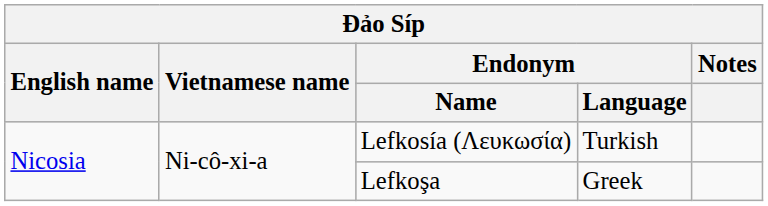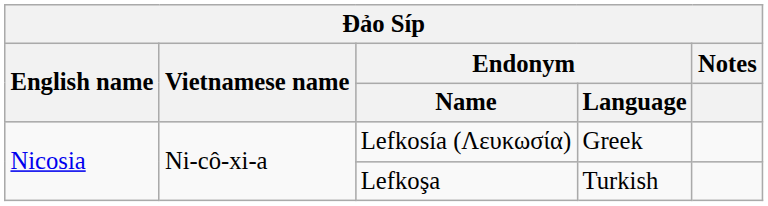Lefkosía (Λευκωσία) | Endonym / Language: Turkish -> Greek
Lefkoşa | Endonym / Language: Greek -> Turkish
